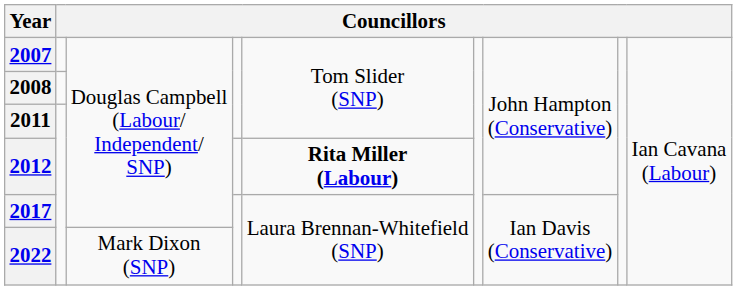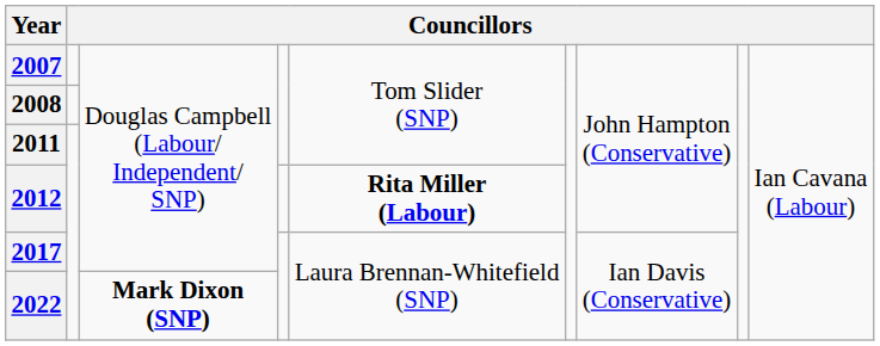2022 | column 3: normal -> bold
